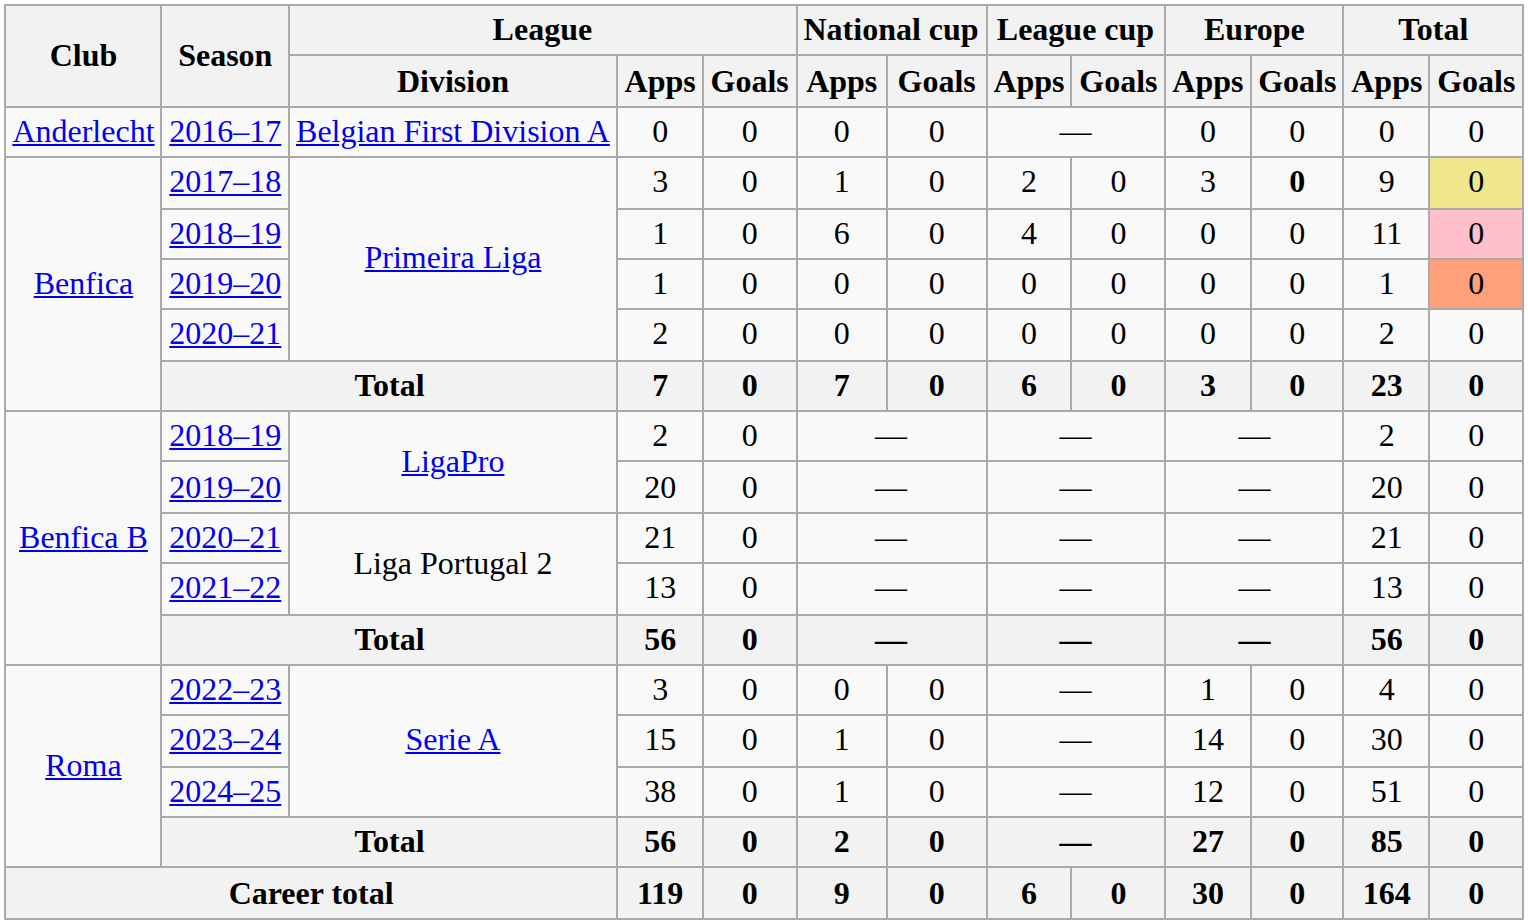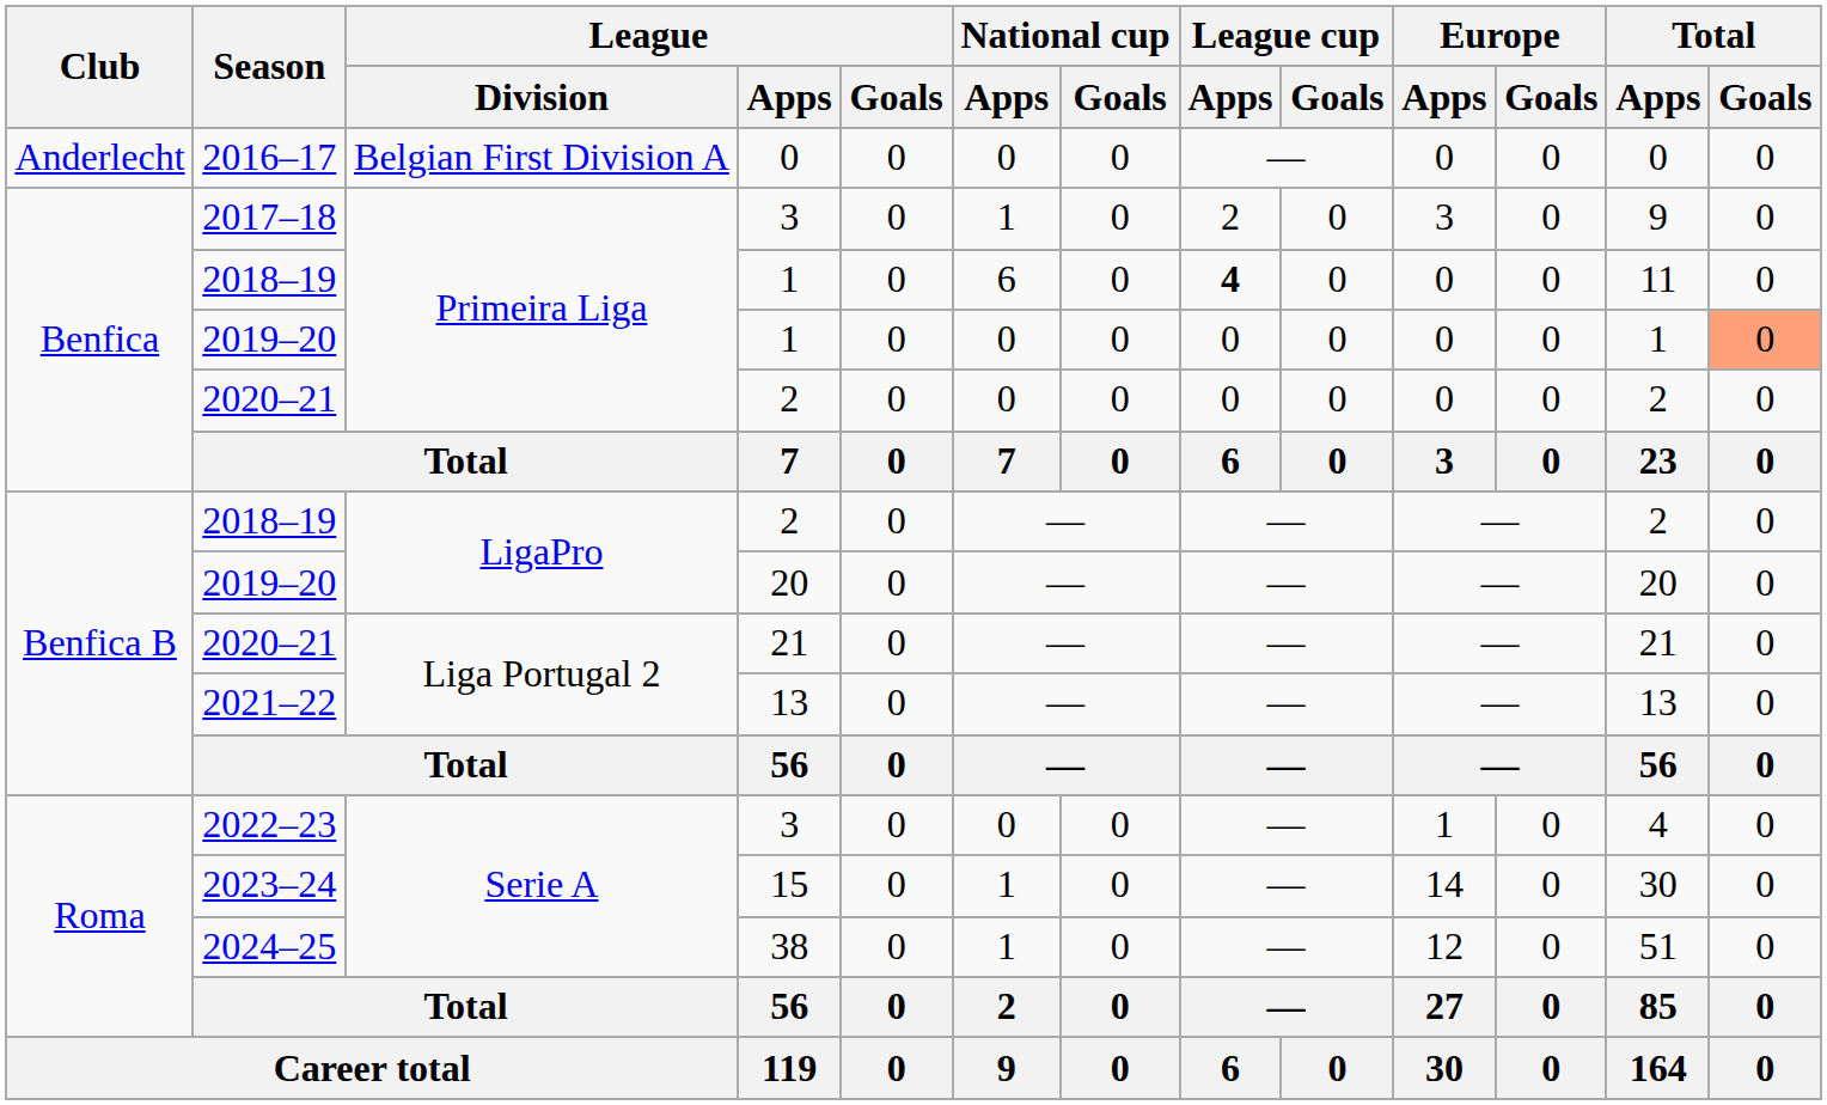2017–18 | Europe / Goals: bold -> normal
2017–18 | Total / Goals: khaki background -> no background
2018–19 / 1 | League cup / Apps: normal -> bold
2018–19 / 1 | Total / Goals: pink background -> no background
